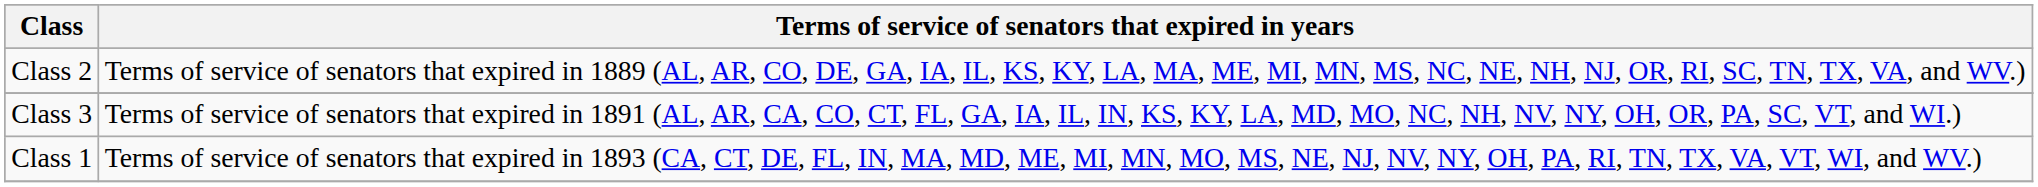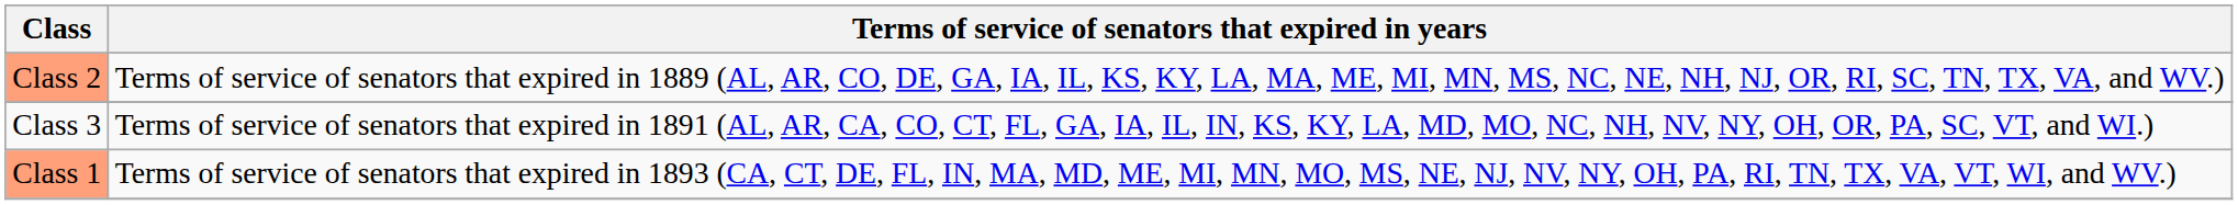Class 2 | Class: no background -> lightsalmon background
Class 1 | Class: no background -> lightsalmon background
